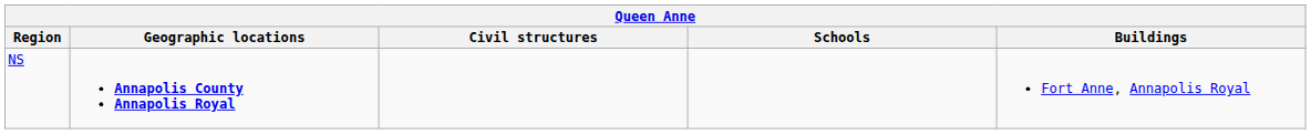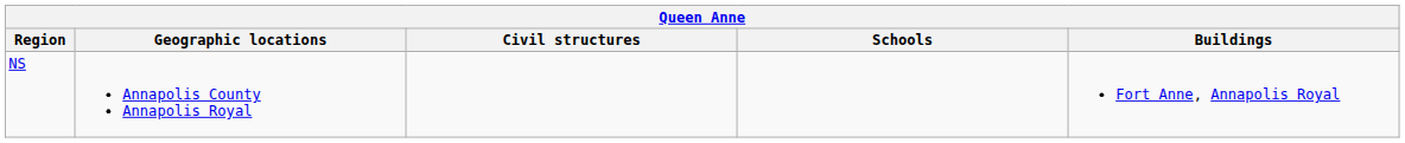NS | Geographic locations: bold -> normal
